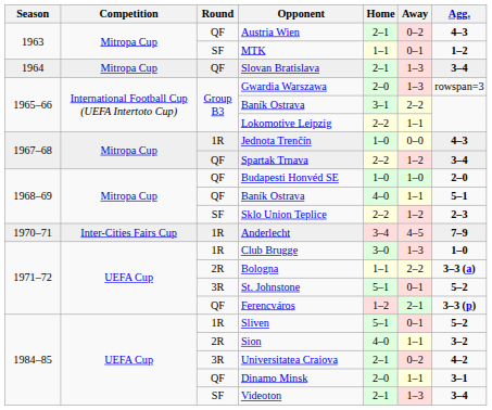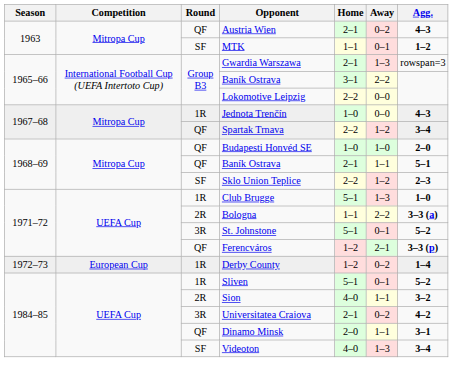- row: 1964 | Mitropa Cup | QF | Slovan Bratislava | 2–1 | 1–3 | 3–4
Gwardia Warszawa | Home: 2–0 -> 2–1
Lokomotive Leipzig | Away: 1–1 -> 0–0
1968–69 / Baník Ostrava | Home: 4–0 -> 2–1
- row: 1970–71 | Inter-Cities Fairs Cup | 1R | Anderlecht | 3–4 | 4–5 | 7–9
Club Brugge | Home: 3–0 -> 5–1
+ row: 1972–73 | European Cup | 1R | Derby County | 1–2 | 0–2 | 1–4
Videoton | Home: 2–1 -> 4–0
